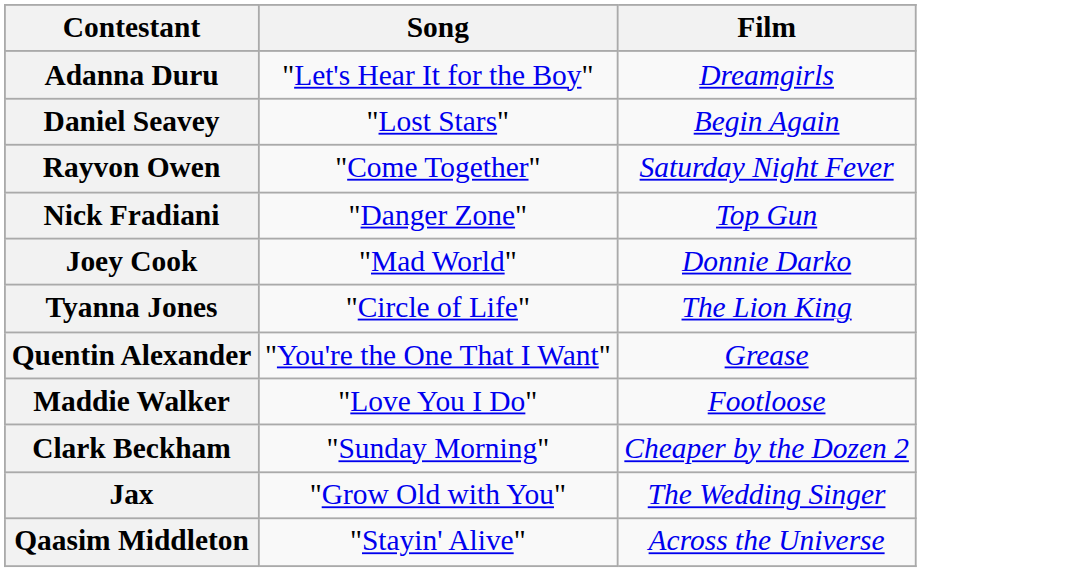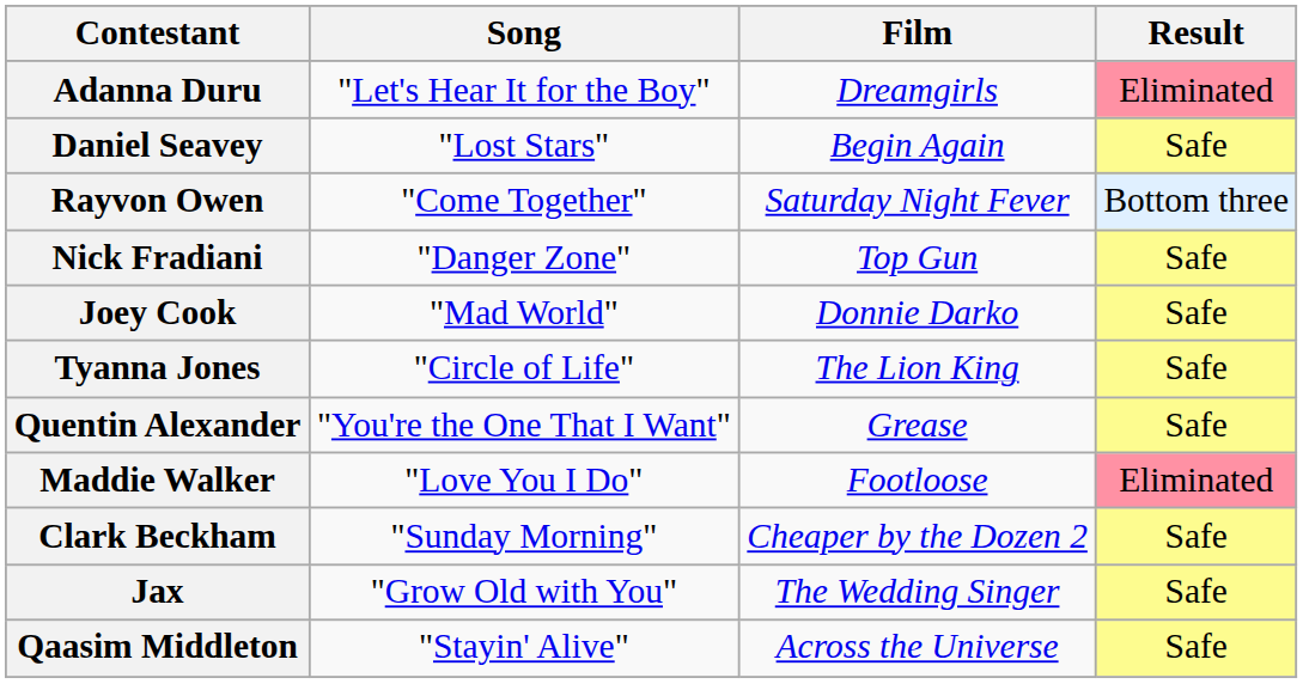+ column: Result | Eliminated | Safe | Bottom three | Safe | Safe | Safe | Safe | Eliminated | Safe | Safe | Safe
